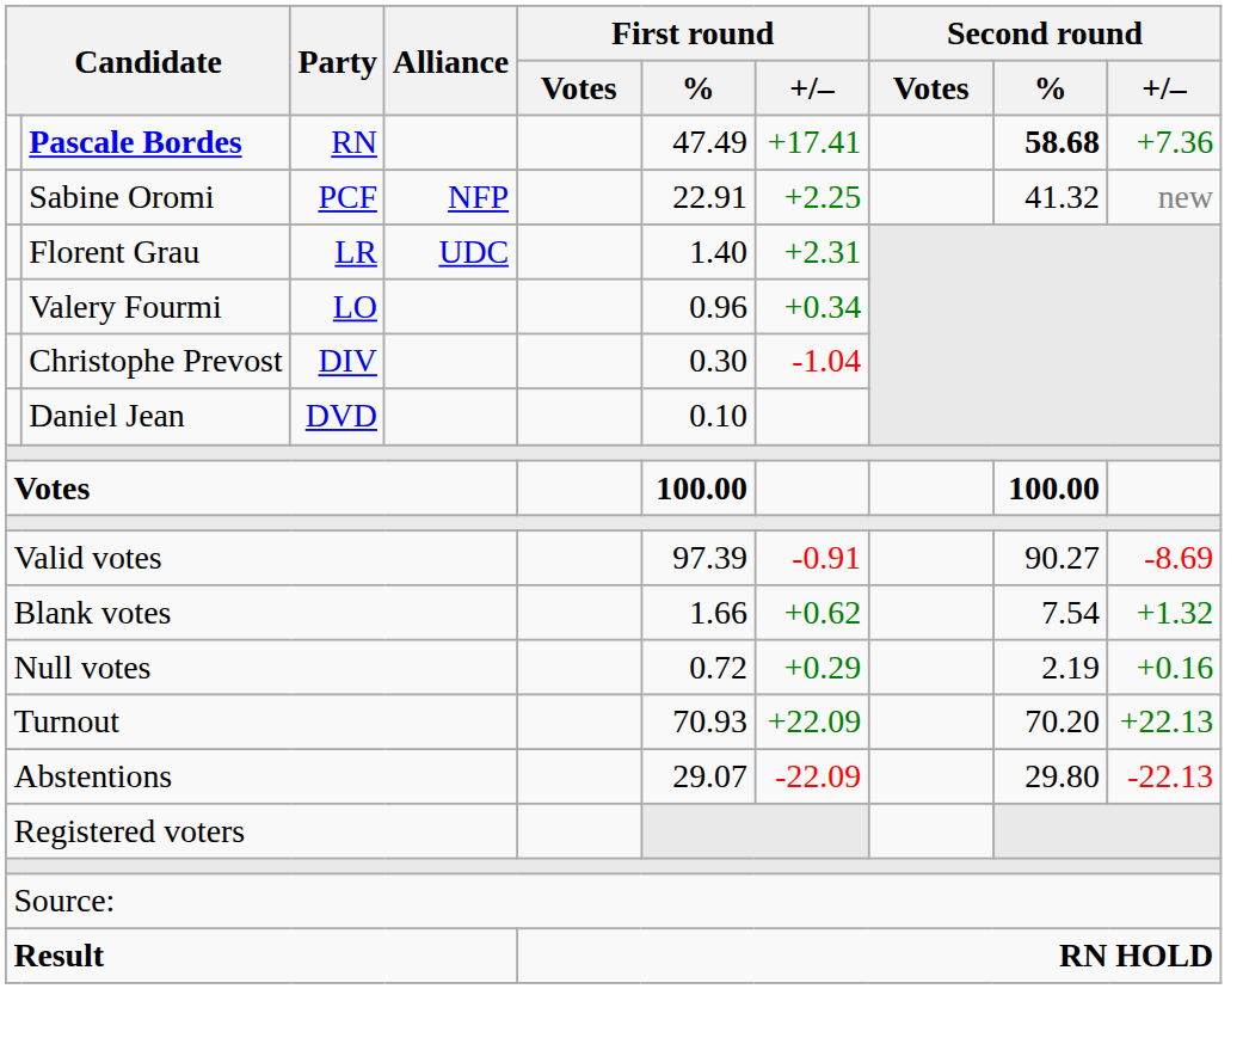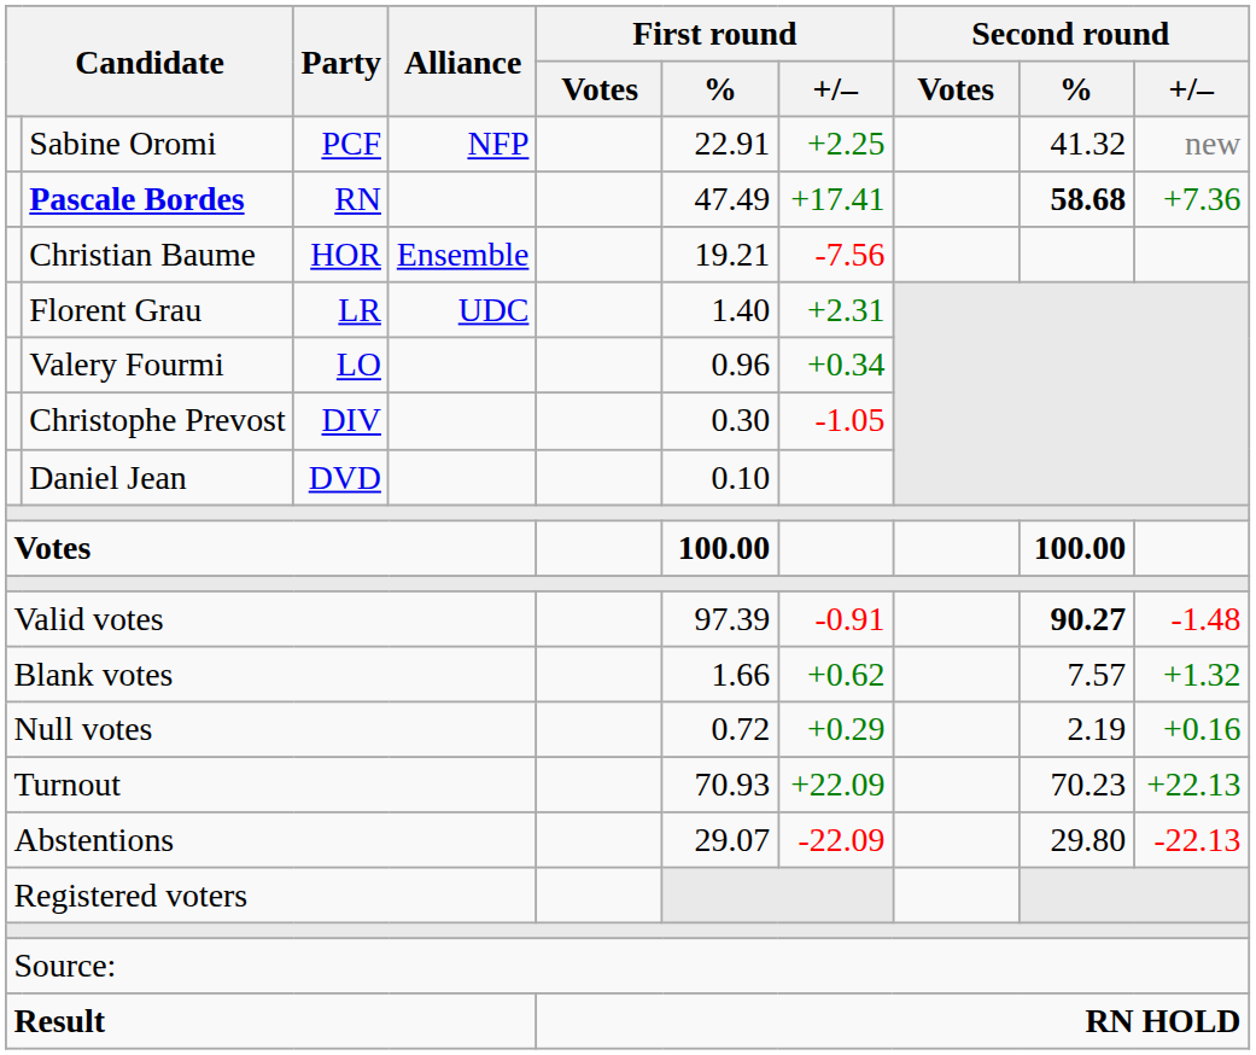rows swapped: Pascale Bordes <-> Sabine Oromi
+ row: Christian Baume | HOR | Ensemble | 19.21 | -7.56
Christophe Prevost | First round / +/–: -1.04 -> -1.05
Valid votes | Second round / %: normal -> bold
Valid votes | Second round / +/–: -8.69 -> -1.48
Blank votes | Second round / %: 7.54 -> 7.57
Turnout | Second round / %: 70.20 -> 70.23
